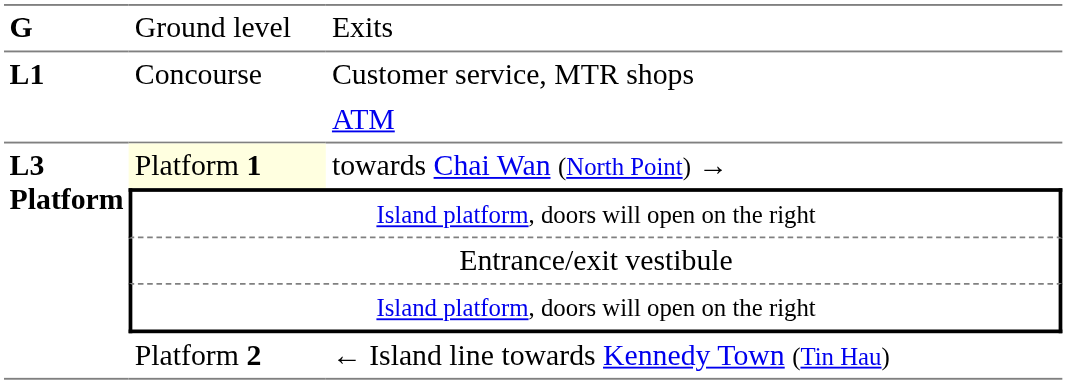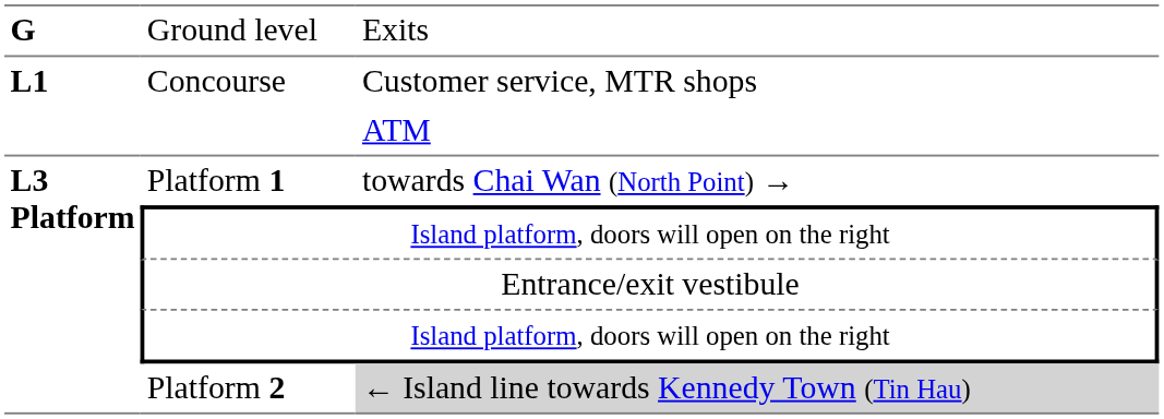towards Chai Wan (North Point) → | column 2: lightyellow background -> no background
← Island line towards Kennedy Town (Tin Hau) | column 3: no background -> lightgrey background
